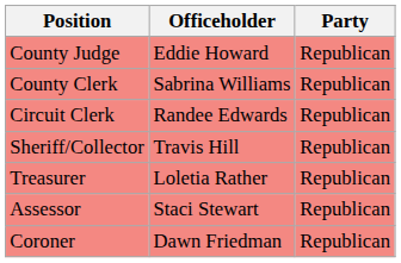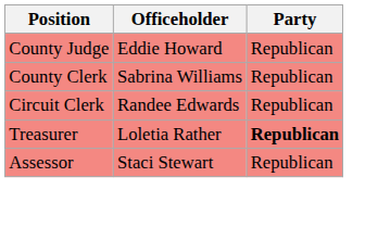- row: Sheriff/Collector | Travis Hill | Republican
Treasurer | Party: normal -> bold
- row: Coroner | Dawn Friedman | Republican
